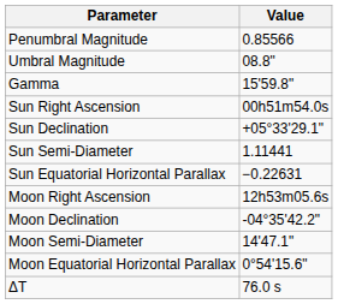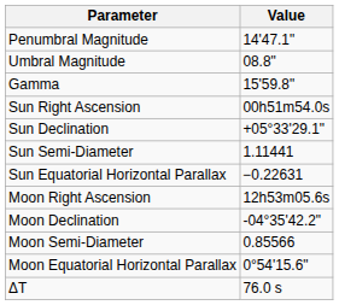Penumbral Magnitude | Value: 0.85566 -> 14'47.1"
Moon Semi-Diameter | Value: 14'47.1" -> 0.85566
